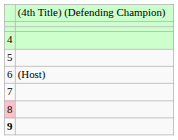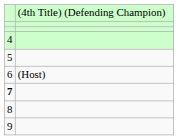row 7 | column 1: normal -> bold
row 8 | column 1: pink background -> no background
row 9 | column 1: bold -> normal
